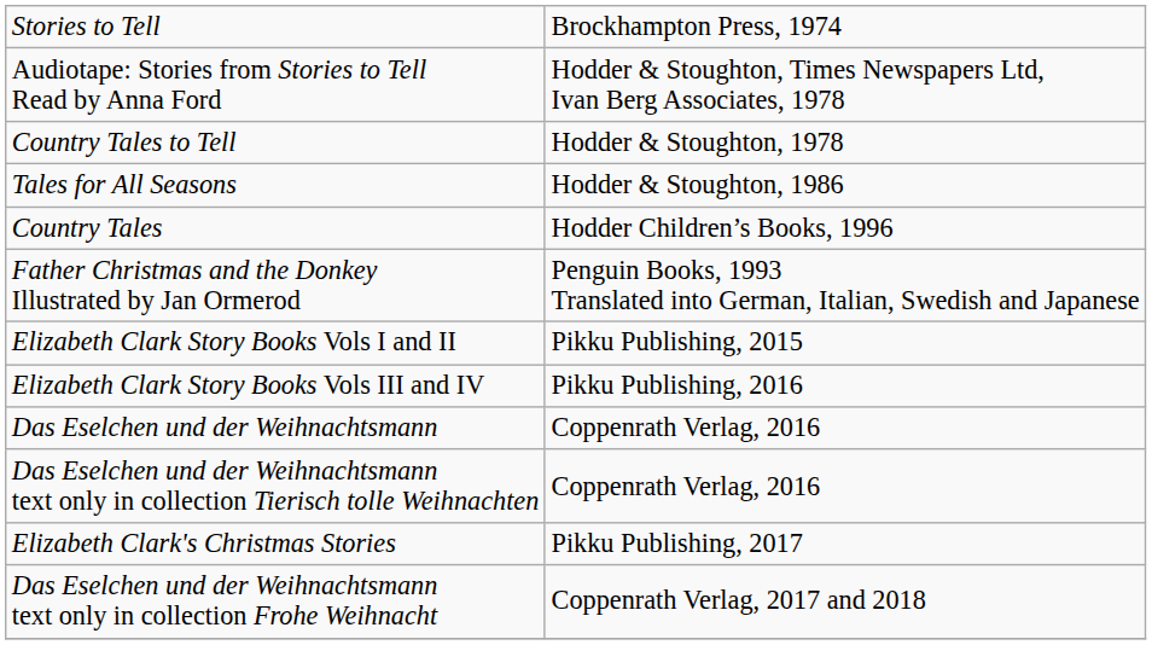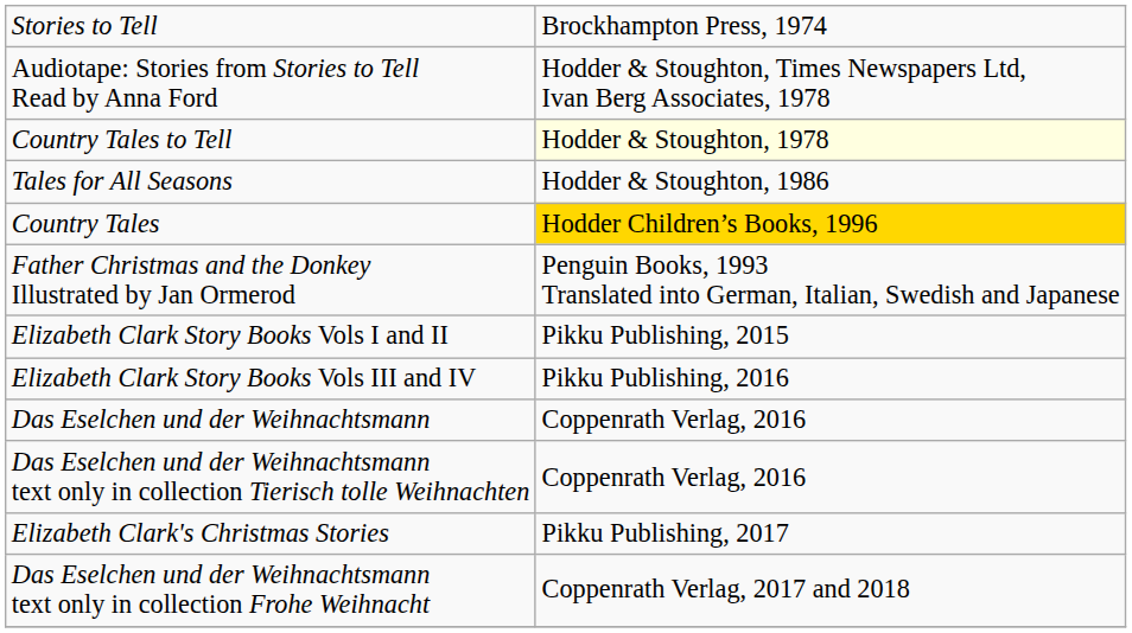Country Tales to Tell | column 2: no background -> lightyellow background
Country Tales | column 2: no background -> gold background
